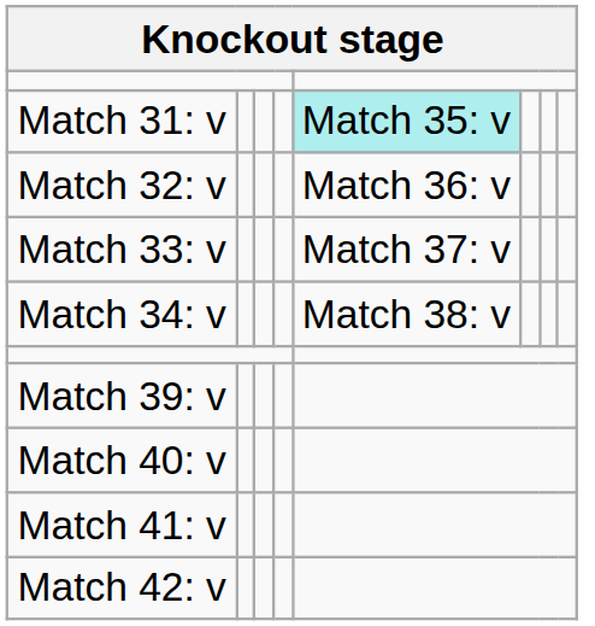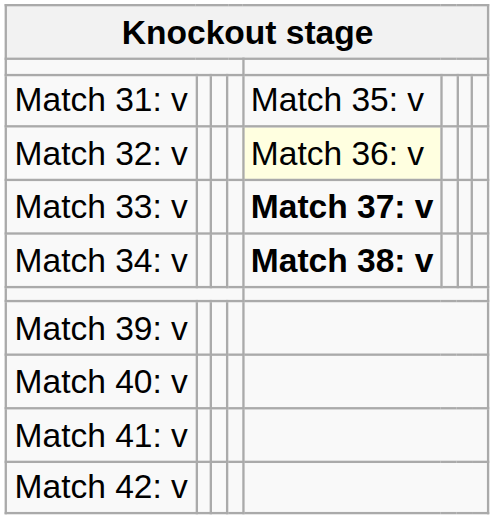Match 31: v | column 5: paleturquoise background -> no background
Match 32: v | column 5: no background -> lightyellow background
Match 33: v | column 5: normal -> bold
Match 34: v | column 5: normal -> bold
